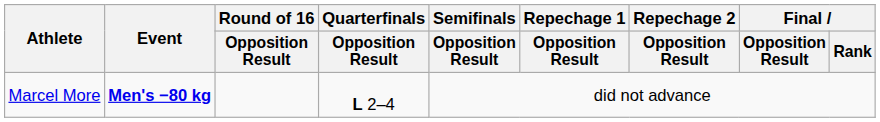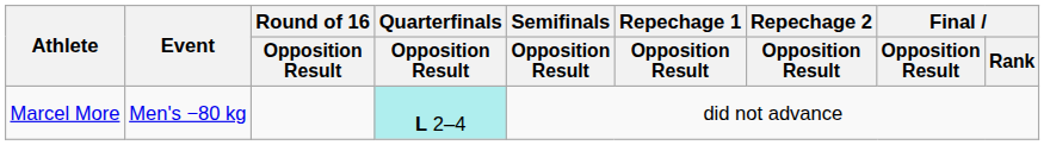Marcel More | Event: bold -> normal
Marcel More | Quarterfinals / Opposition Result: no background -> paleturquoise background
